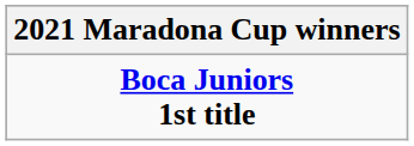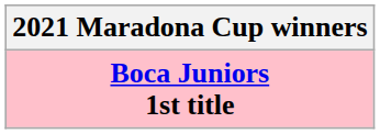row 2 | column 1: no background -> pink background
